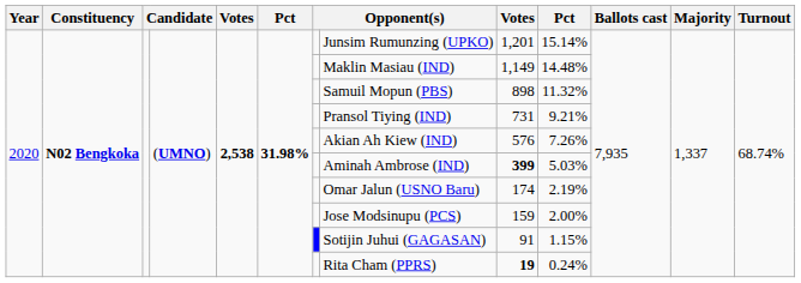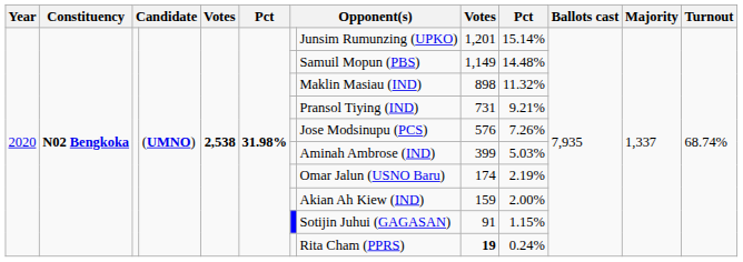row 3 | column 8: Maklin Masiau (IND) -> Samuil Mopun (PBS)
row 4 | column 8: Samuil Mopun (PBS) -> Maklin Masiau (IND)
row 6 | column 8: Akian Ah Kiew (IND) -> Jose Modsinupu (PCS)
row 7 | column 9: bold -> normal
row 9 | column 8: Jose Modsinupu (PCS) -> Akian Ah Kiew (IND)
